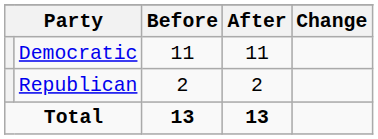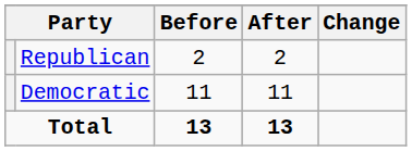rows swapped: Democratic <-> Republican
